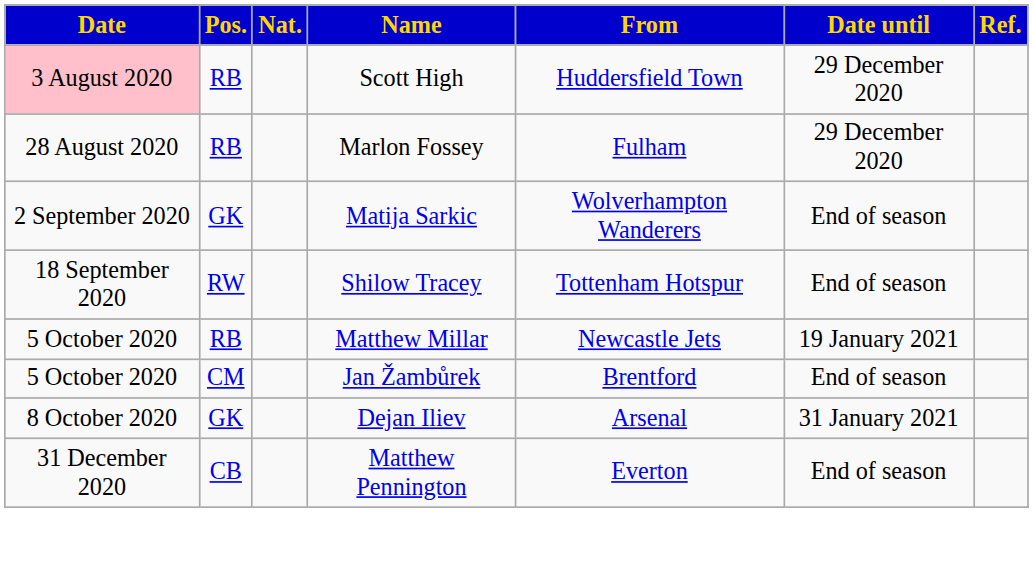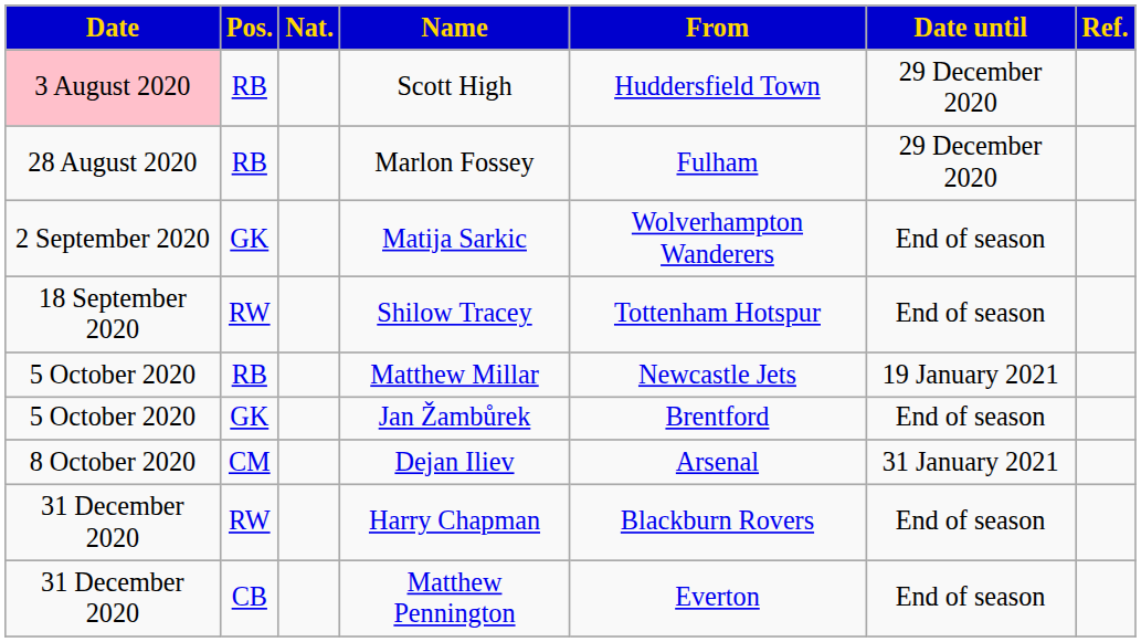Jan Žambůrek | Pos.: CM -> GK
Dejan Iliev | Pos.: GK -> CM
+ row: 31 December 2020 | RW | Harry Chapman | Blackburn Rovers | End of season
